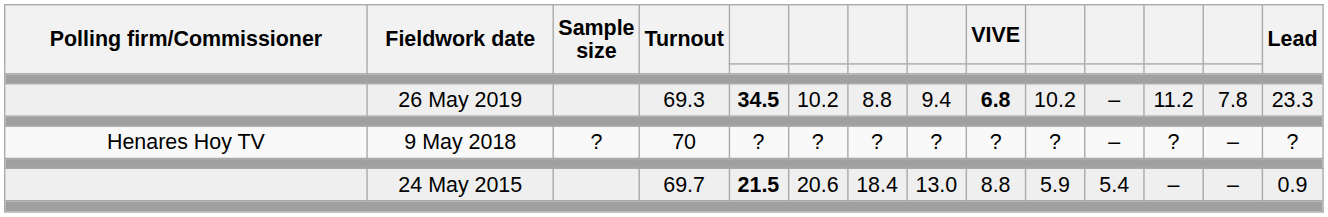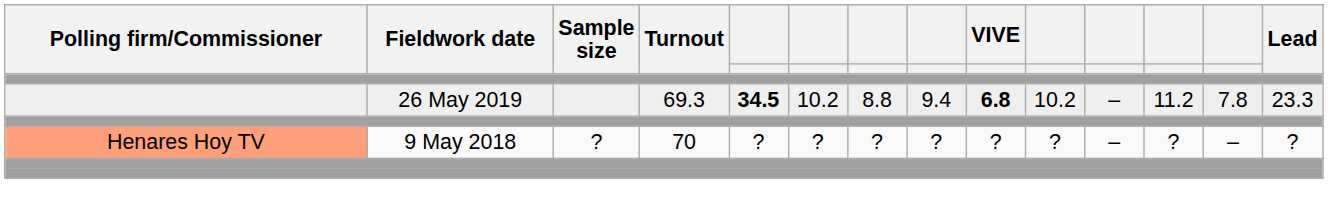9 May 2018 | Polling firm/Commissioner: no background -> lightsalmon background
- row: 24 May 2015 | 69.7 | 21.5 | 20.6 | 18.4 | 13.0 | 8.8 | 5.9 | 5.4 | – | – | 0.9
